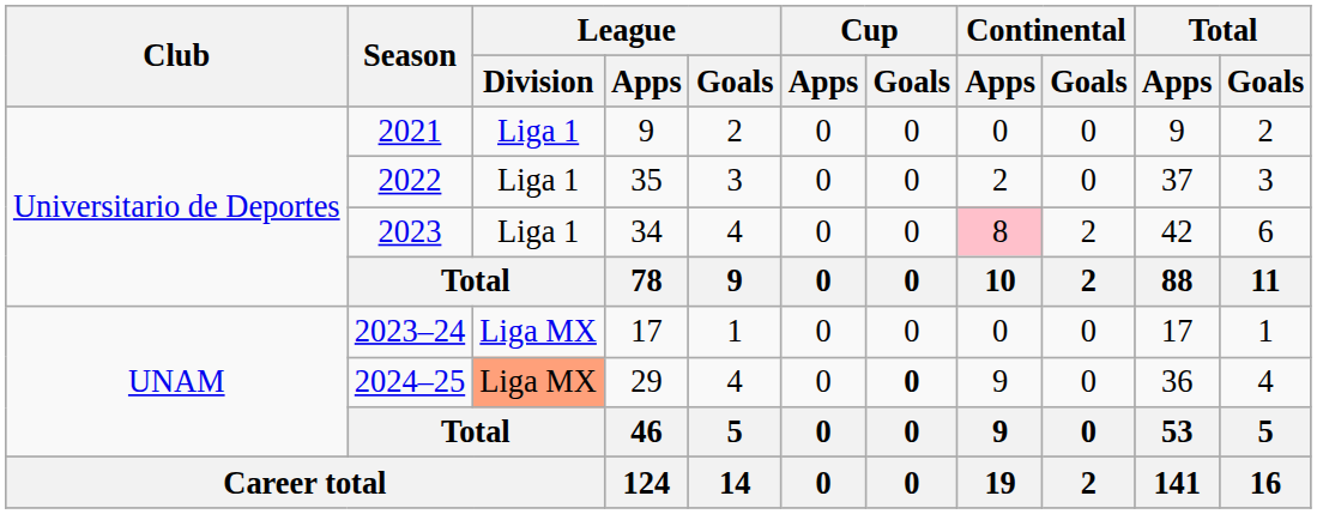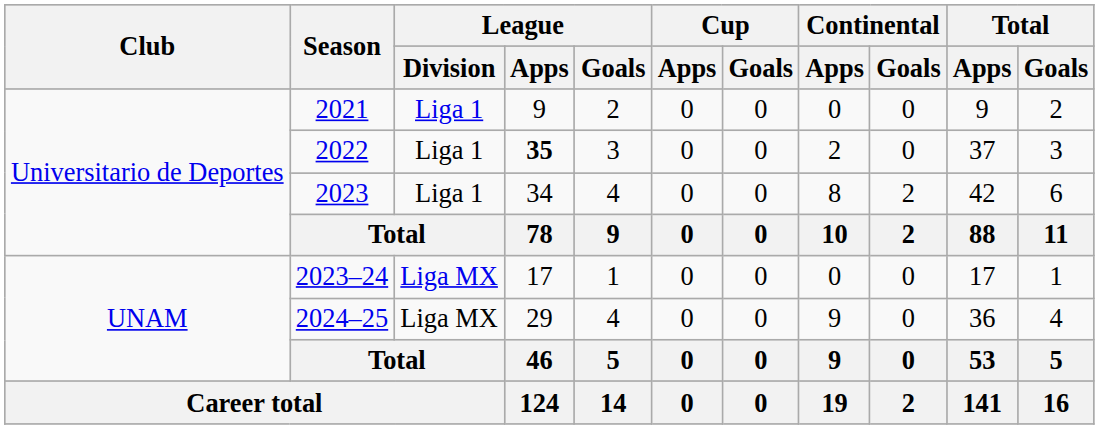2022 | League / Apps: normal -> bold
2023 | Continental / Apps: pink background -> no background
2024–25 | League / Division: lightsalmon background -> no background
2024–25 | Cup / Goals: bold -> normal
